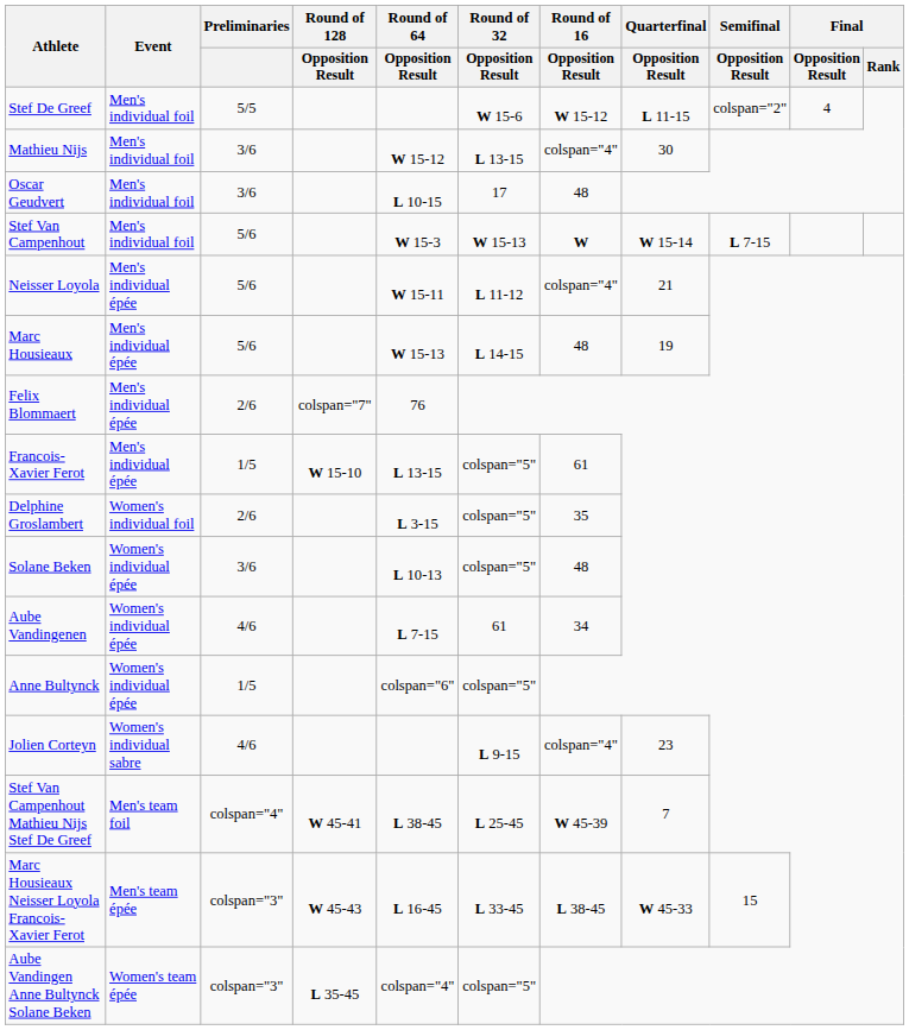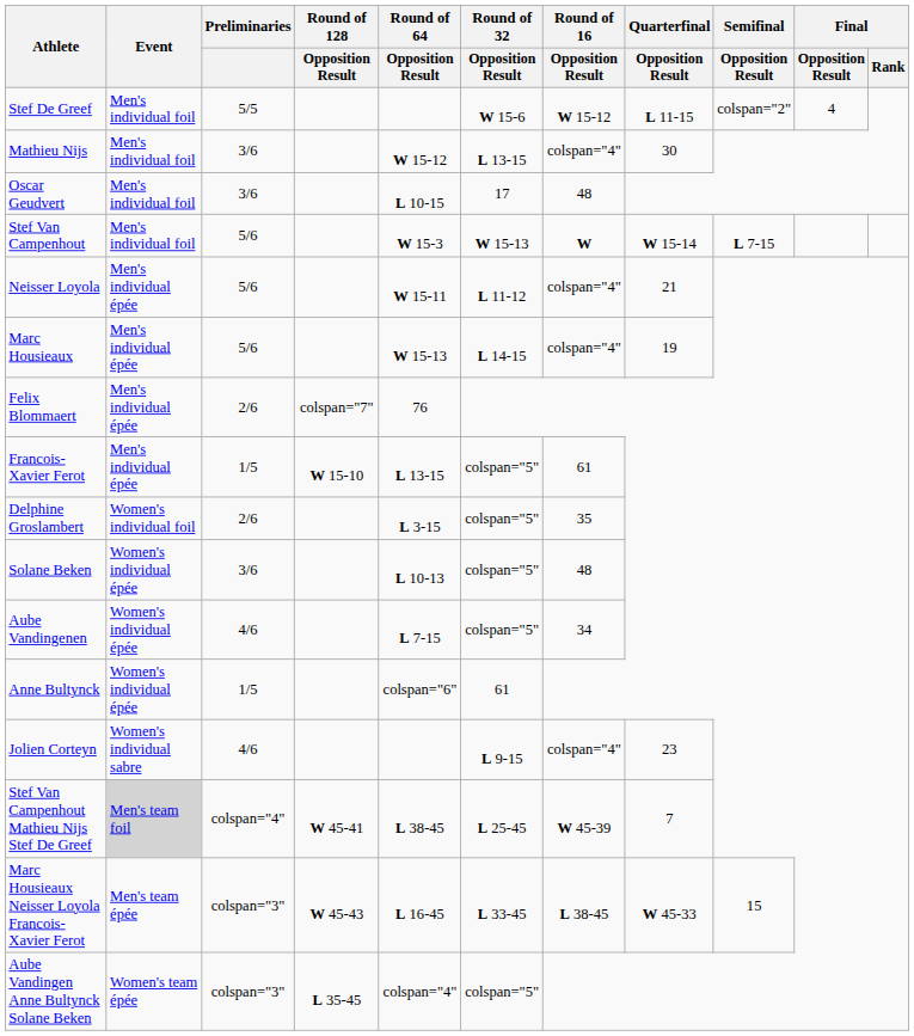Marc Housieaux | Round of 16 / Opposition Result: 48 -> colspan="4"
Aube Vandingenen | Round of 32 / Opposition Result: 61 -> colspan="5"
Anne Bultynck | Round of 32 / Opposition Result: colspan="5" -> 61
Stef Van Campenhout Mathieu Nijs Stef De Greef | Event: no background -> lightgrey background
